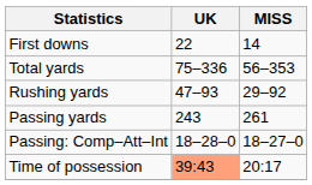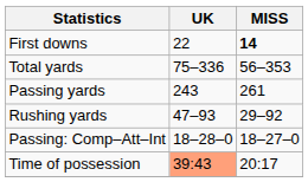First downs | MISS: normal -> bold
rows swapped: Rushing yards <-> Passing yards
